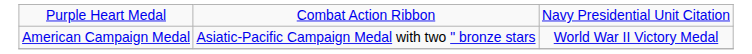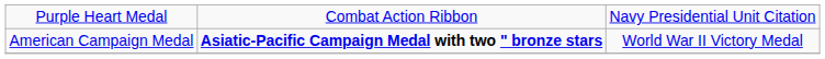American Campaign Medal | column 2: normal -> bold
